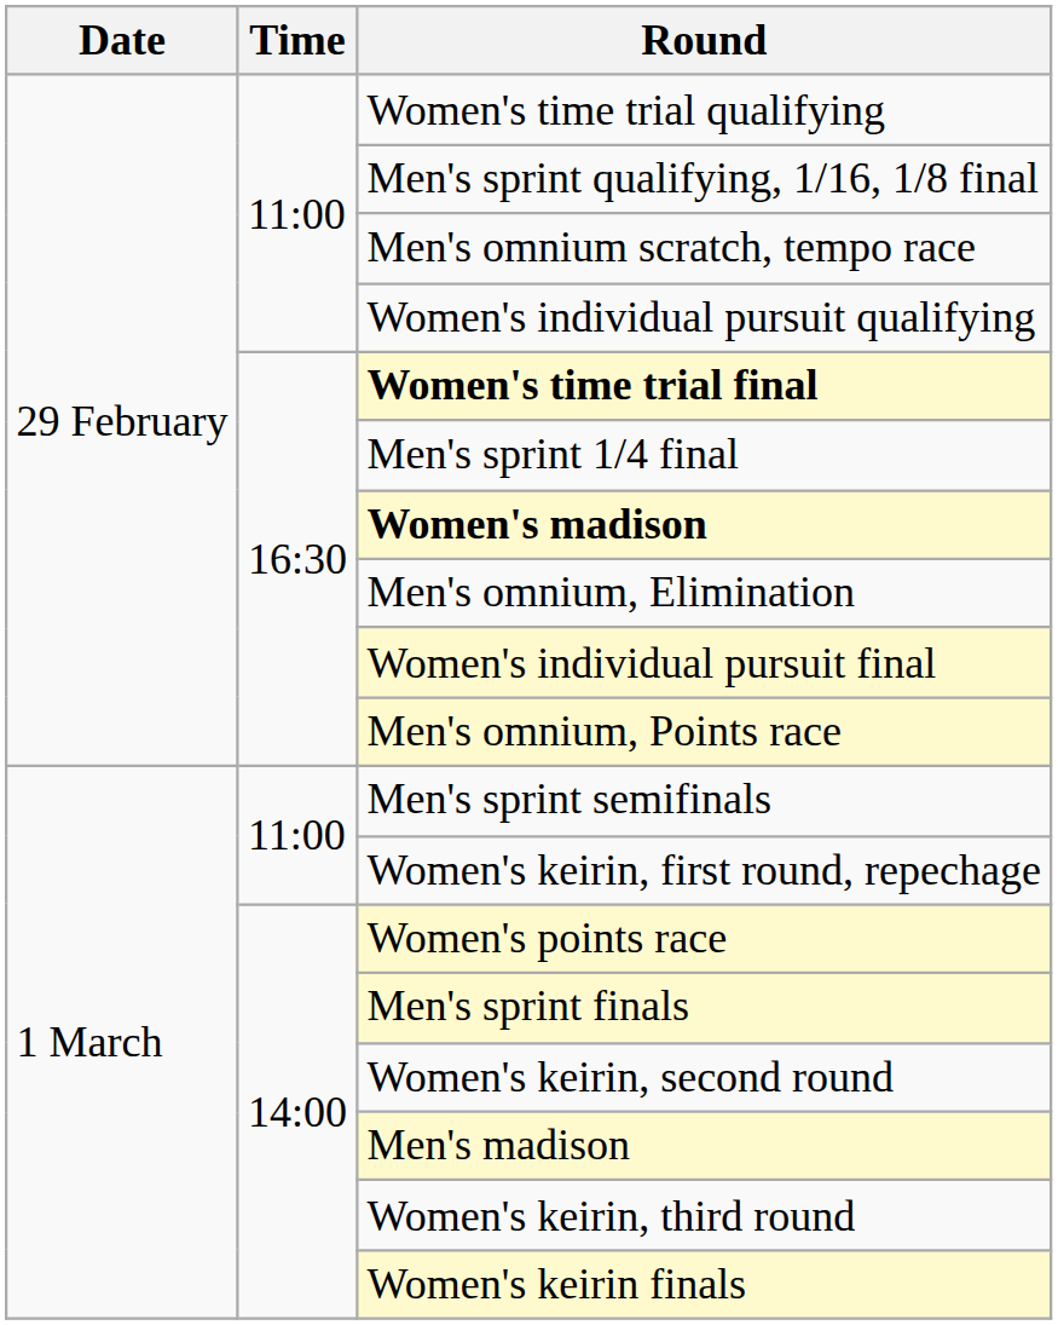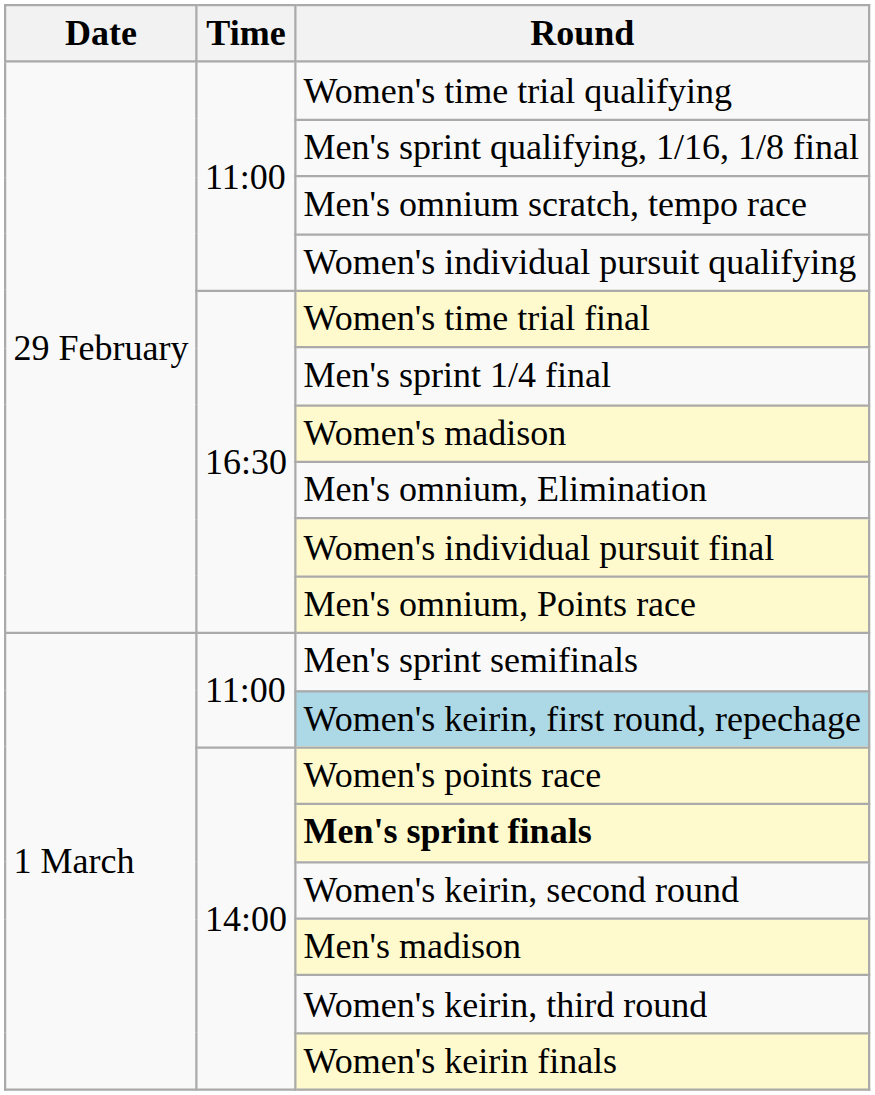Women's time trial final | Round: bold -> normal
Women's madison | Round: bold -> normal
Women's keirin, first round, repechage | Round: no background -> lightblue background
Men's sprint finals | Round: normal -> bold
